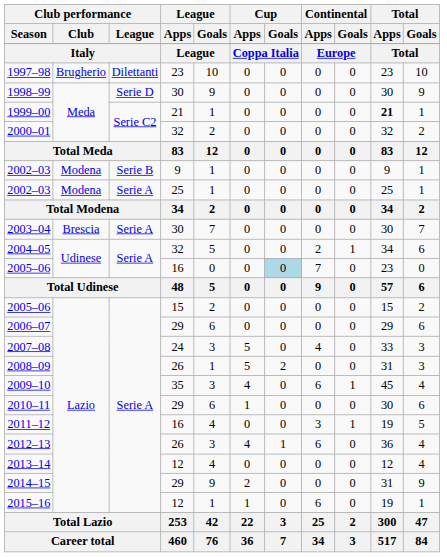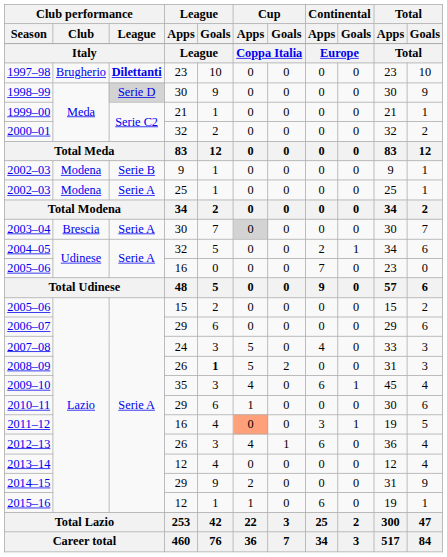1997–98 | Club performance / League: normal -> bold
1998–99 | Club performance / League: no background -> lightgrey background
1999–00 | Total / Apps: bold -> normal
2003–04 | Cup / Apps: no background -> lightgrey background
2005–06 / 16 | Cup / Goals: lightblue background -> no background
2008–09 | League / Goals: normal -> bold
2011–12 | Cup / Apps: no background -> lightsalmon background
